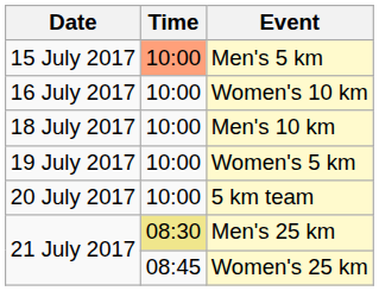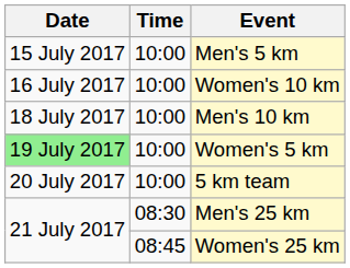Men's 5 km | Time: lightsalmon background -> no background
Women's 5 km | Date: no background -> lightgreen background
Men's 25 km | Time: khaki background -> no background
